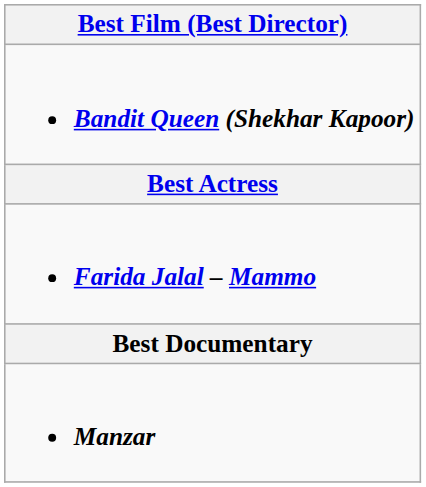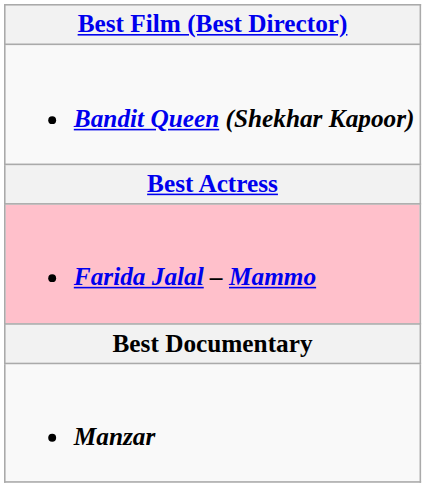Farida Jalal – Mammo | column 1: no background -> pink background
